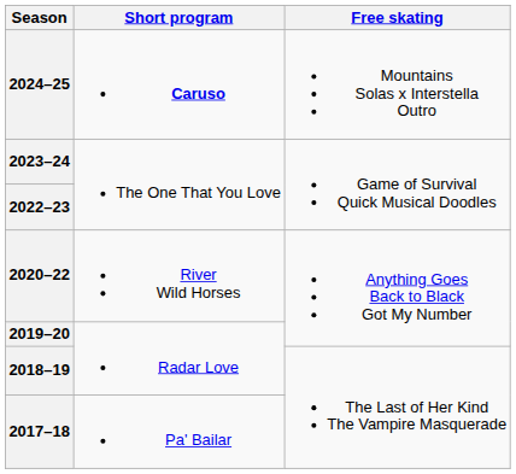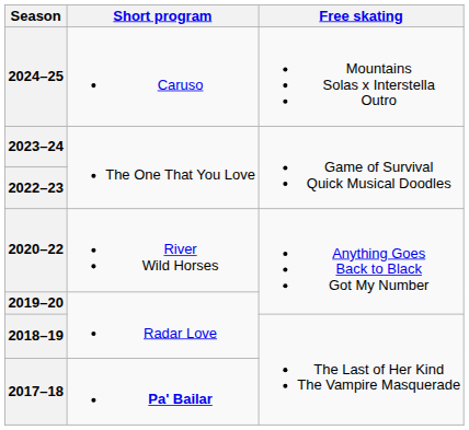2024–25 | Short program: bold -> normal
2017–18 | Short program: normal -> bold
